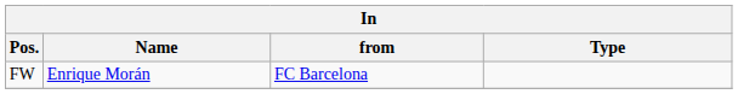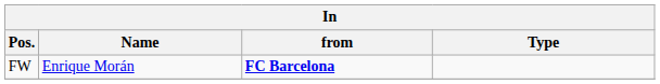FW | from: normal -> bold
